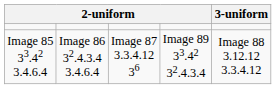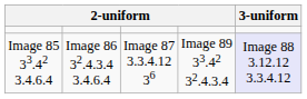Image 85 33.42 3.4.6.4 | 3-uniform: no background -> lavender background
